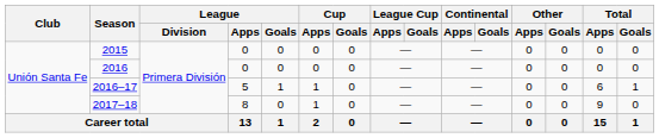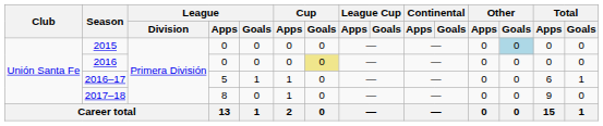2015 | Other / Goals: no background -> lightblue background
2016 | Cup / Goals: no background -> khaki background
